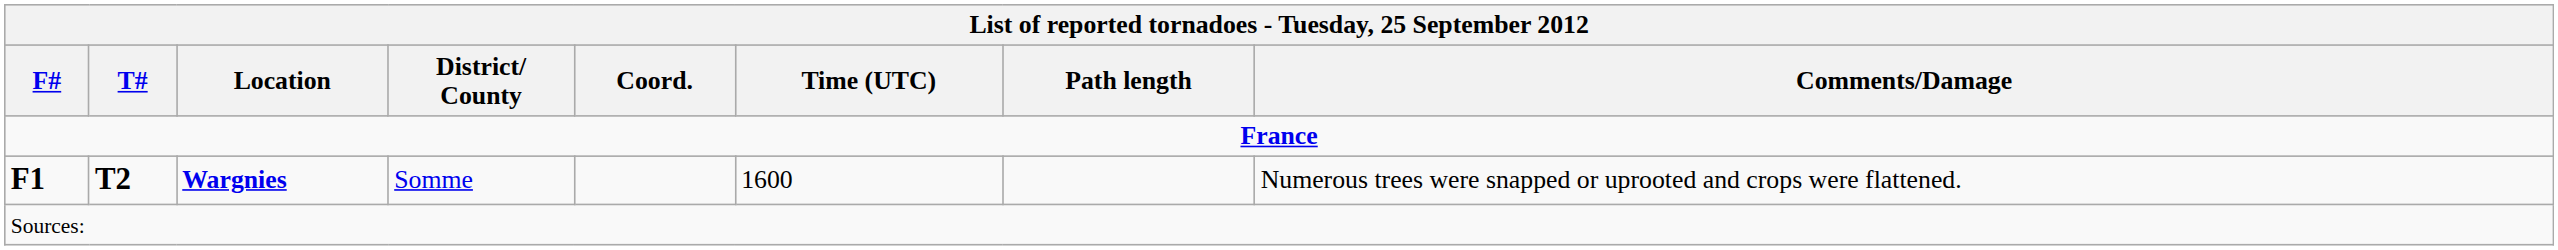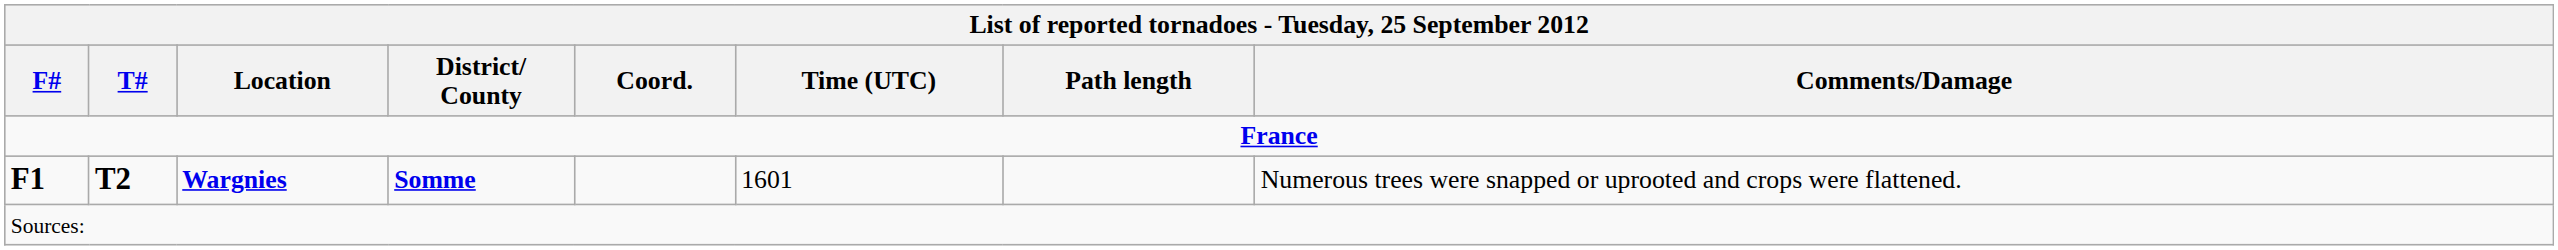F1 | District/ County: normal -> bold
F1 | Time (UTC): 1600 -> 1601
